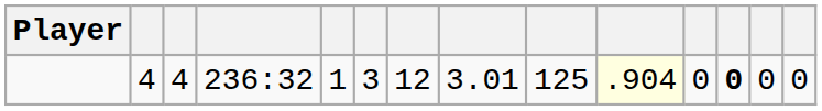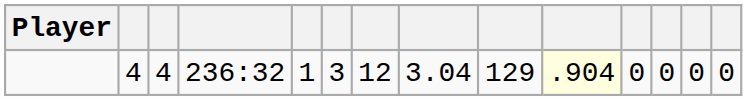row 2 | column 8: 3.01 -> 3.04
row 2 | column 9: 125 -> 129
row 2 | column 12: bold -> normal
